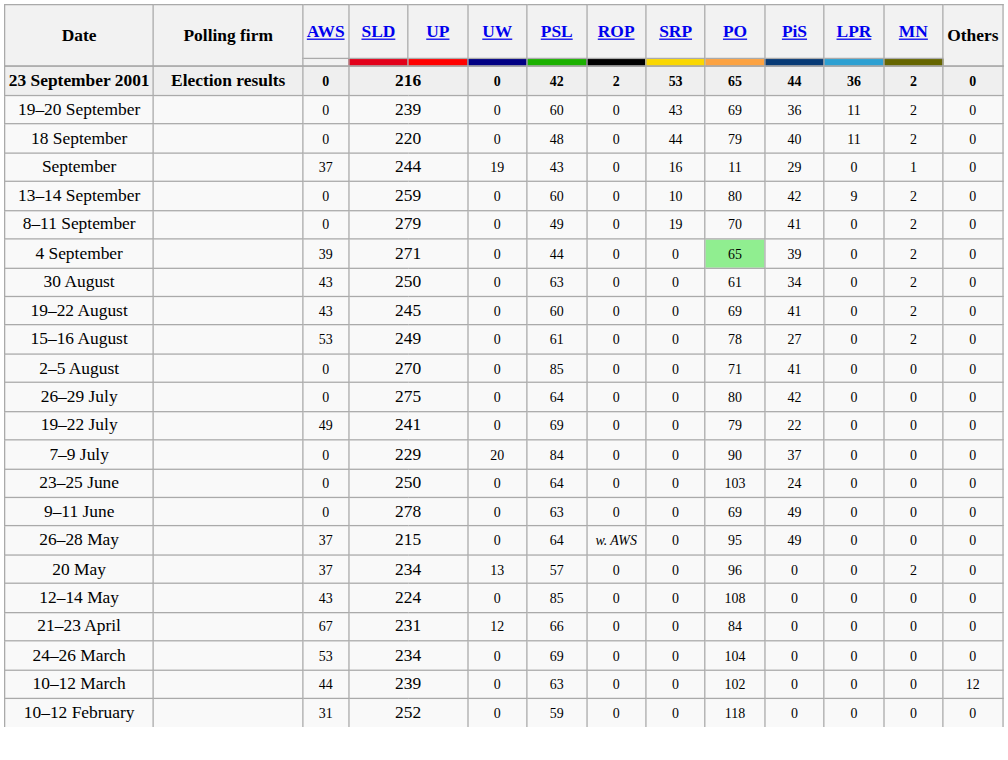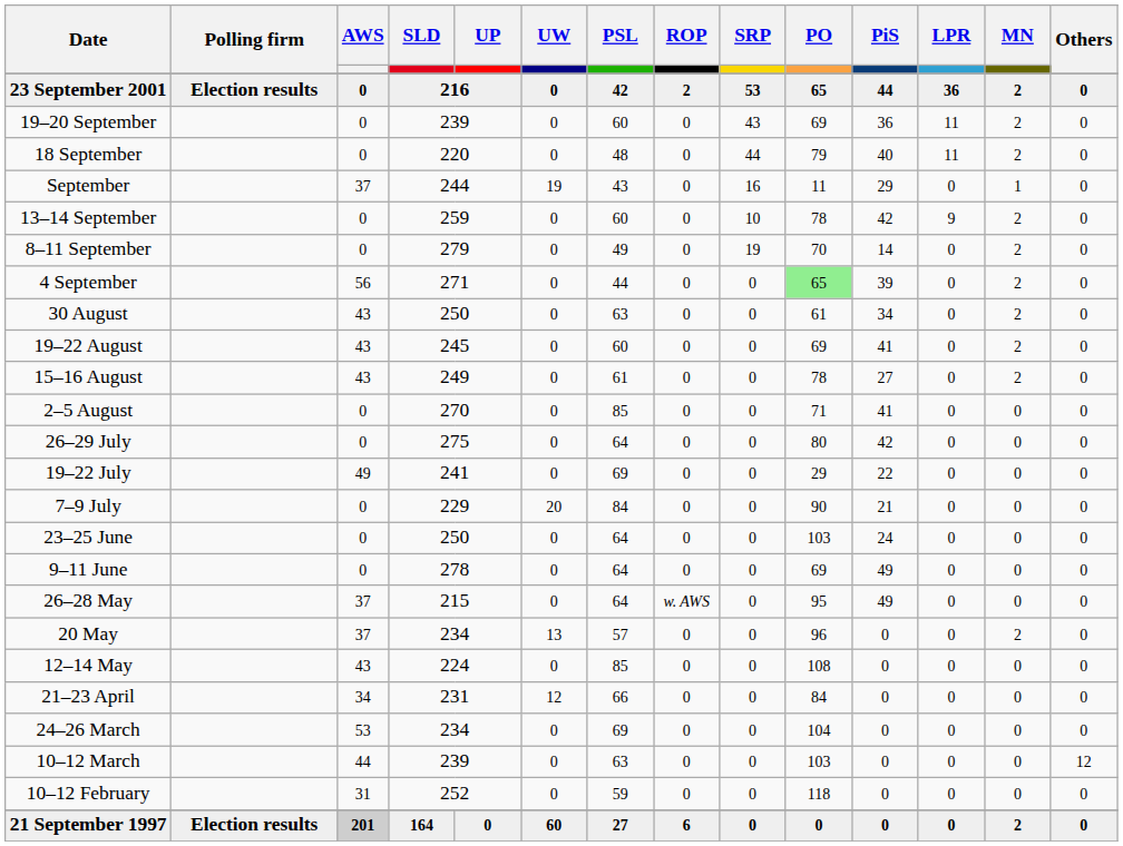13–14 September | PO: 80 -> 78
8–11 September | PiS: 41 -> 14
4 September | AWS: 39 -> 56
15–16 August | AWS: 53 -> 43
19–22 July | PO: 79 -> 29
7–9 July | PiS: 37 -> 21
9–11 June | PSL: 63 -> 64
21–23 April | AWS: 67 -> 34
10–12 March | PO: 102 -> 103
+ row: 21 September 1997 | Election results | 201 | 164 | 0 | 60 | 27 | 6 | 0 | 0 | 0 | 0 | 2 | 0
